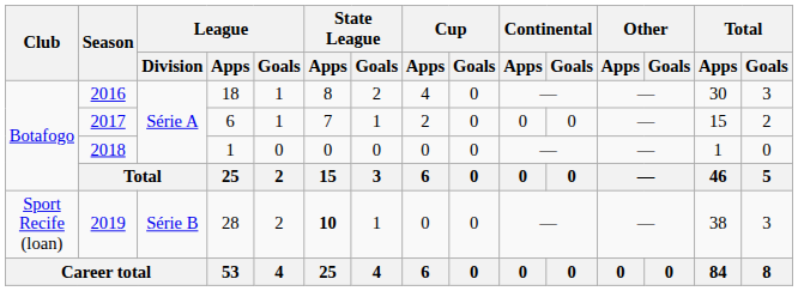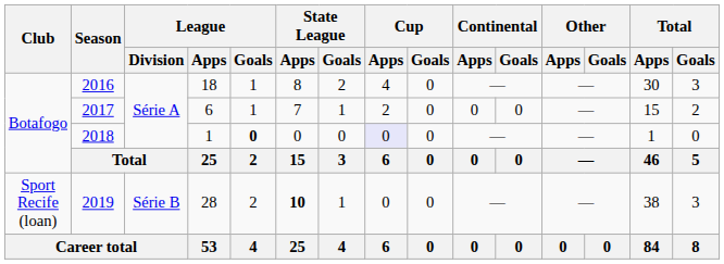2018 | League / Goals: normal -> bold
2018 | Cup / Apps: no background -> lavender background
